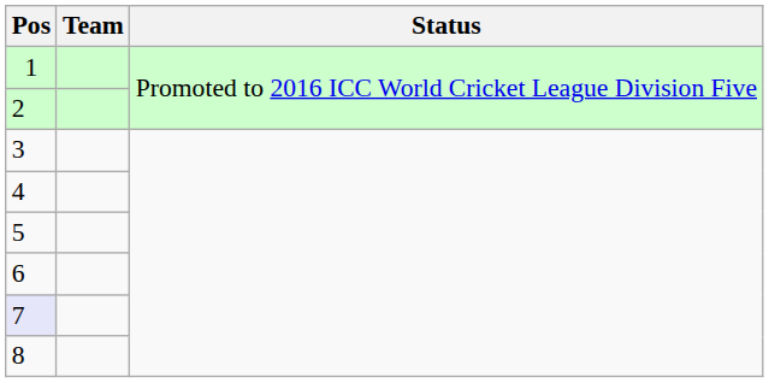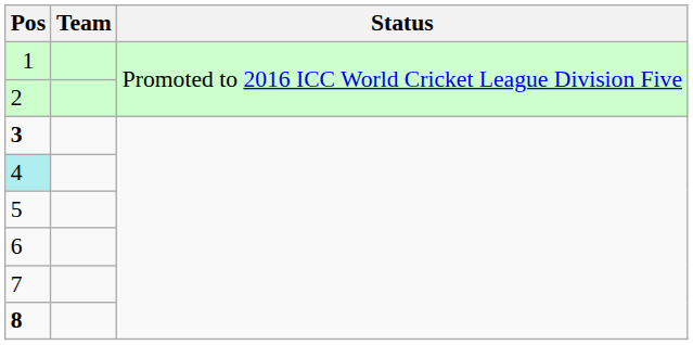3 | Pos: normal -> bold
4 | Pos: no background -> paleturquoise background
7 | Pos: lavender background -> no background
8 | Pos: normal -> bold
